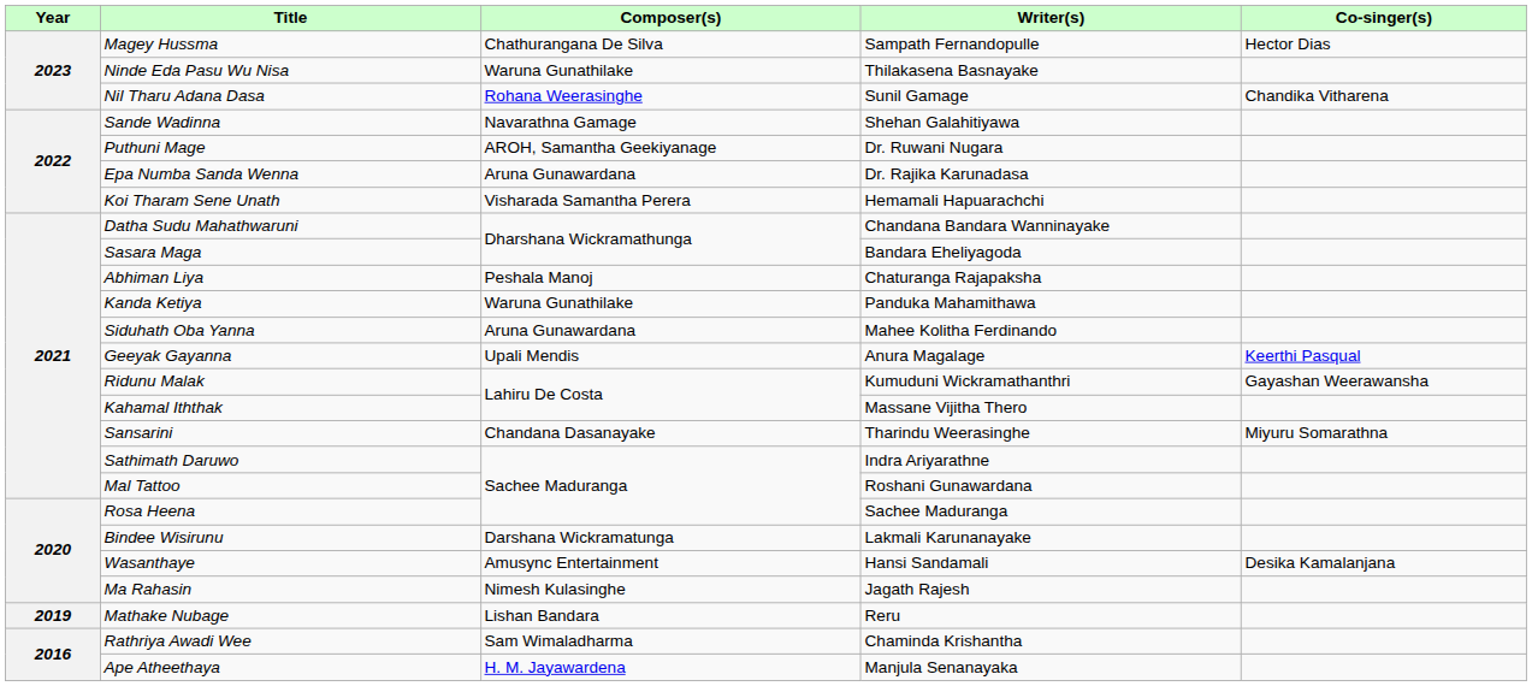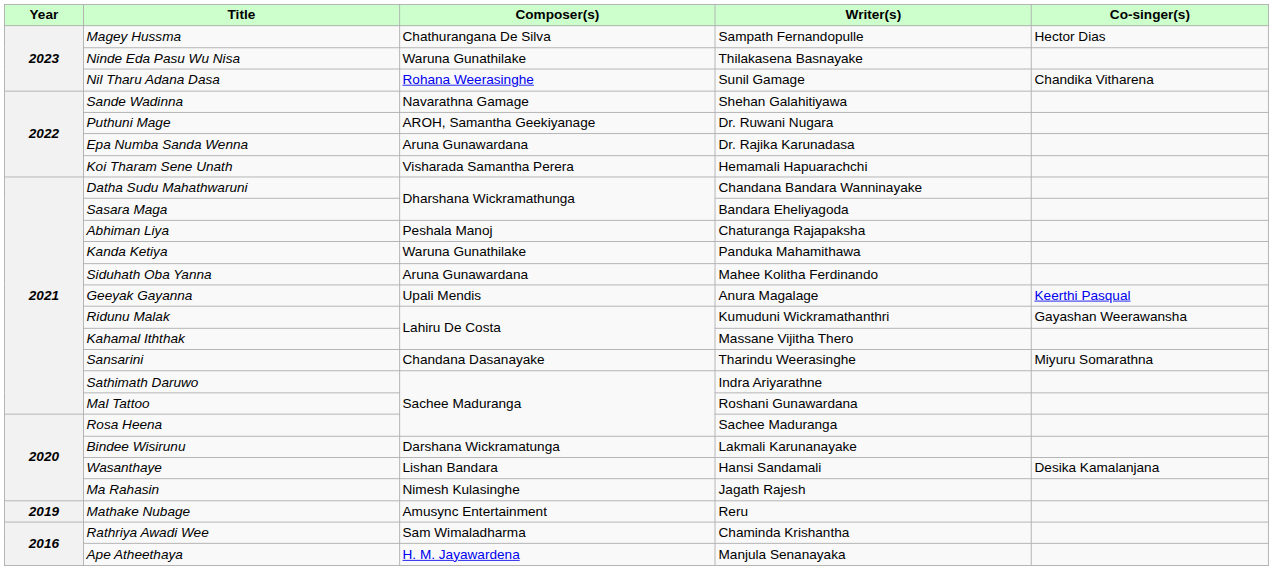Wasanthaye | Composer(s): Amusync Entertainment -> Lishan Bandara
Mathake Nubage | Composer(s): Lishan Bandara -> Amusync Entertainment
